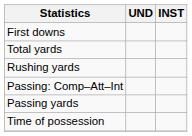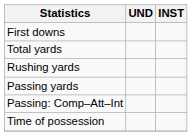rows swapped: Passing yards <-> Passing: Comp–Att–Int
